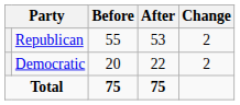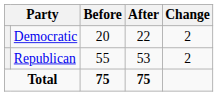rows swapped: Republican <-> Democratic
